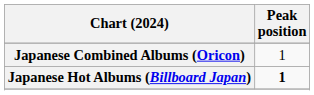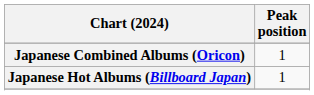Japanese Hot Albums (Billboard Japan) | Peak position: bold -> normal
